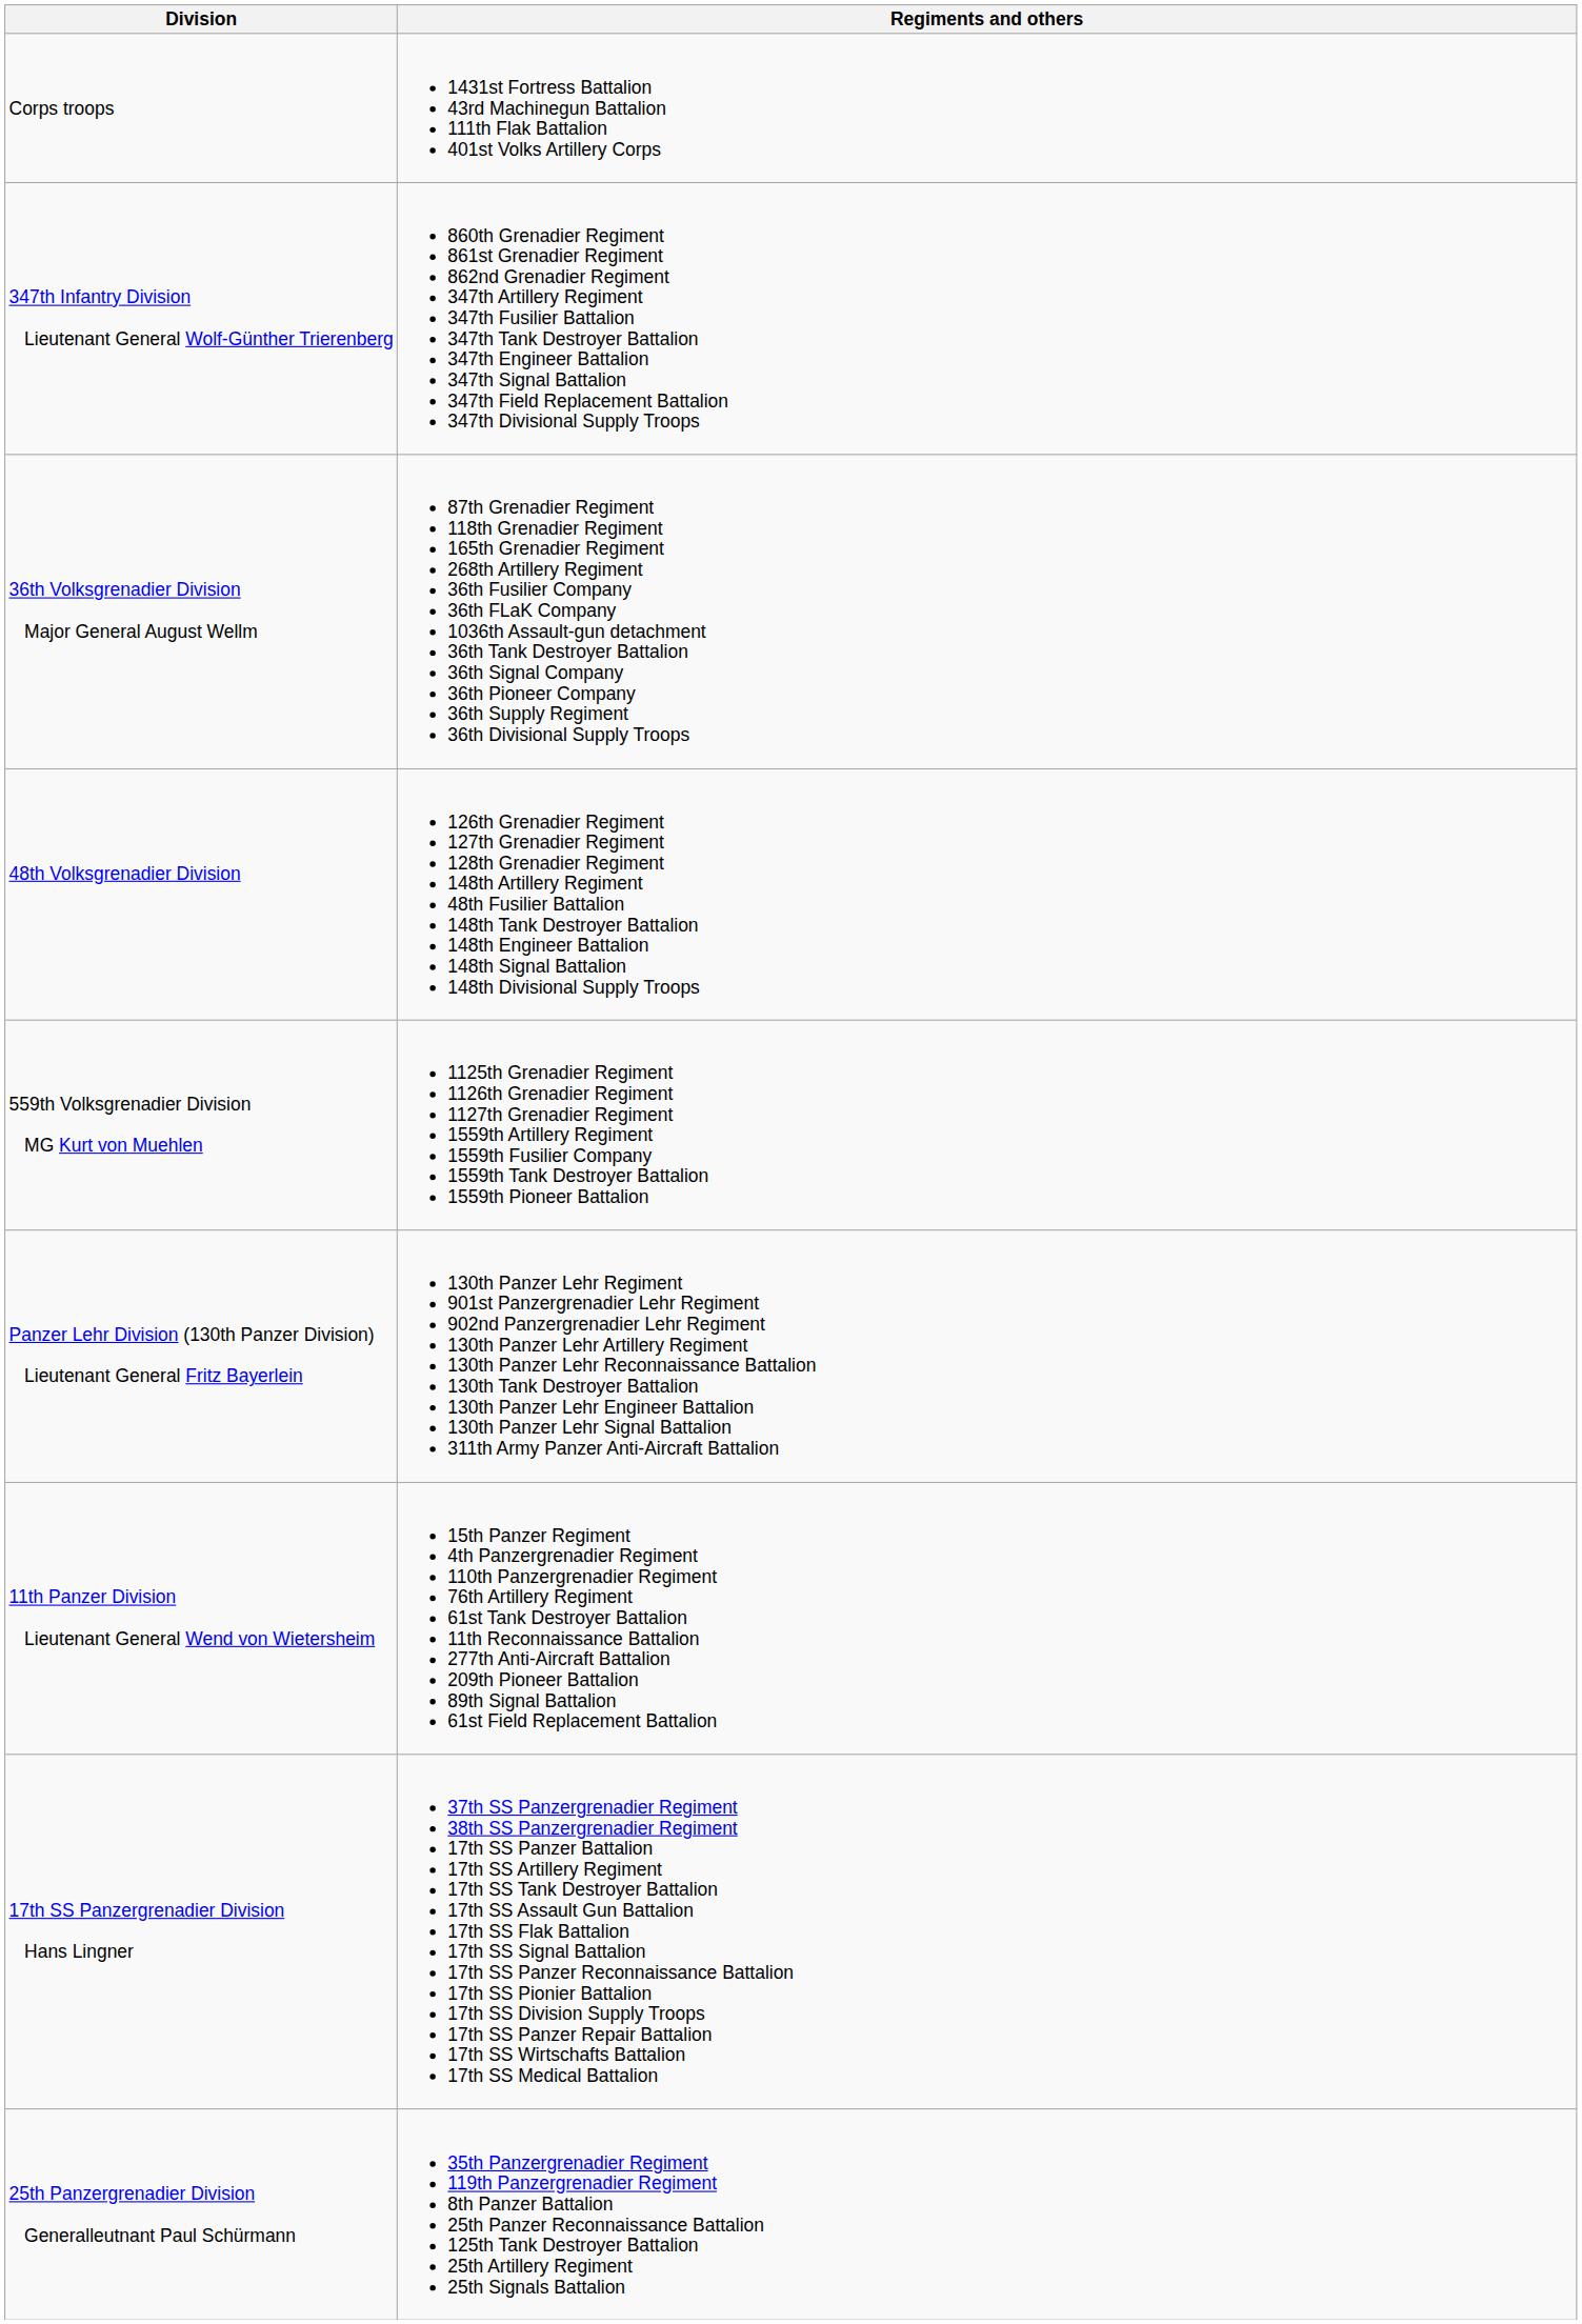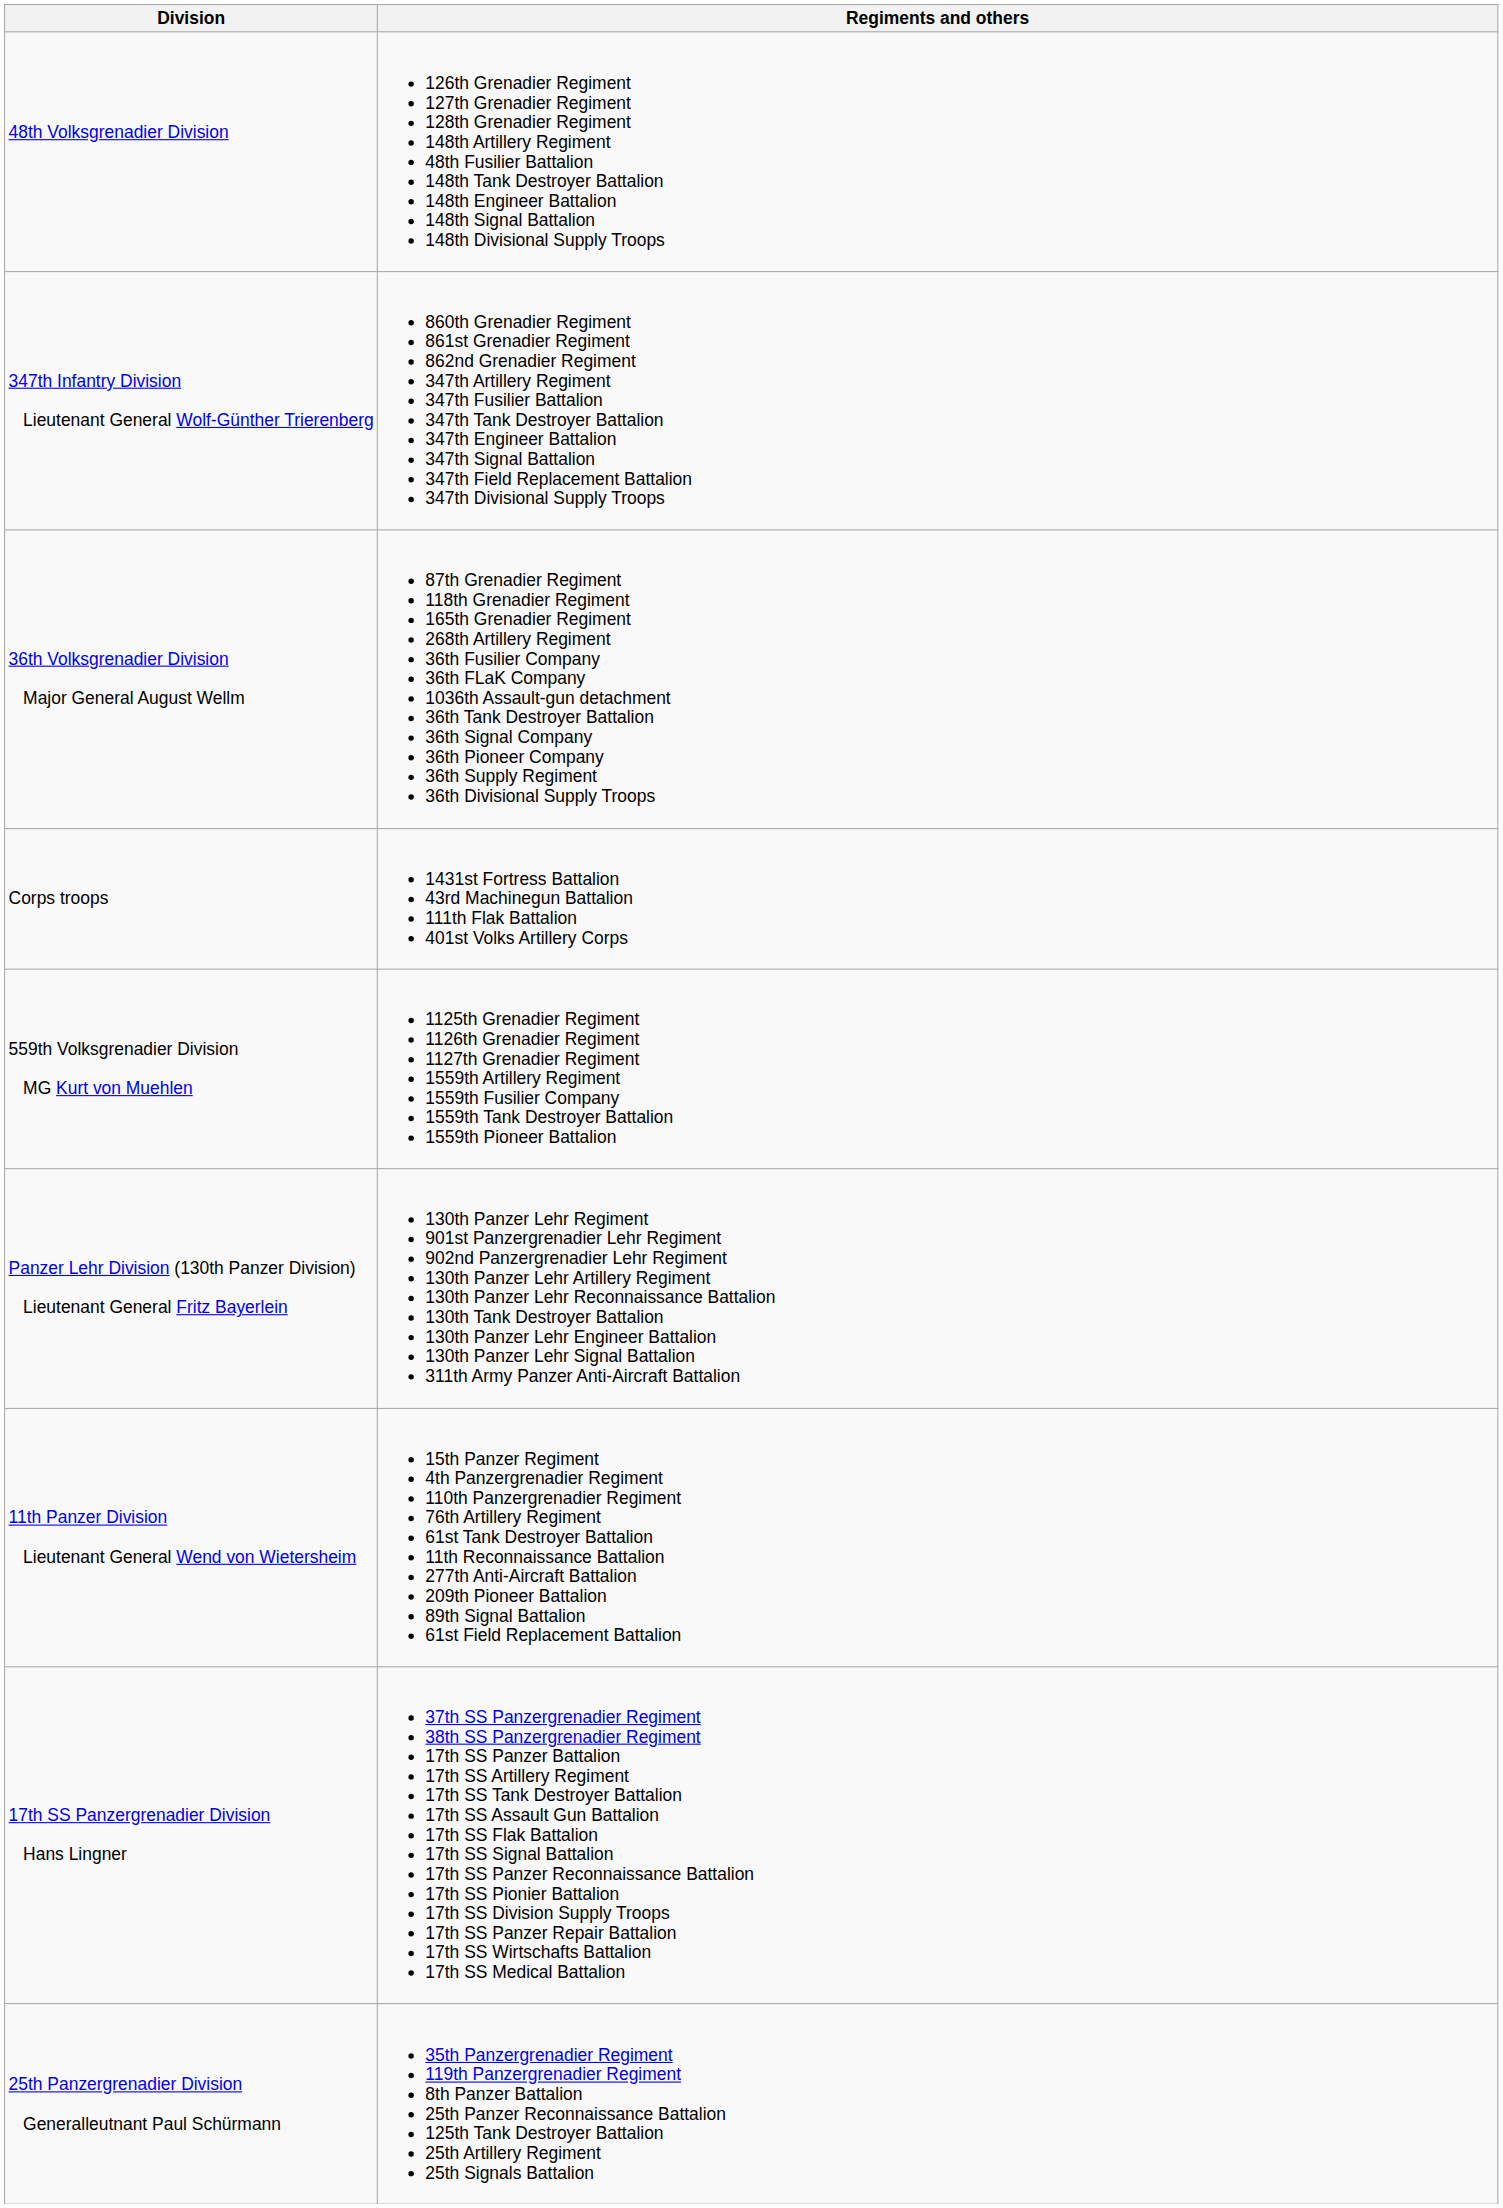rows swapped: Corps troops <-> 48th Volksgrenadier Division
